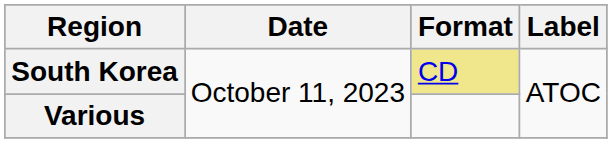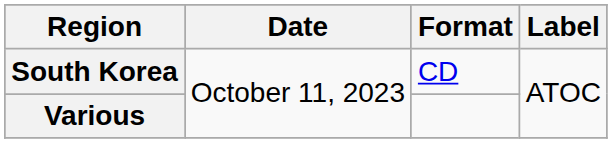South Korea | Format: khaki background -> no background
